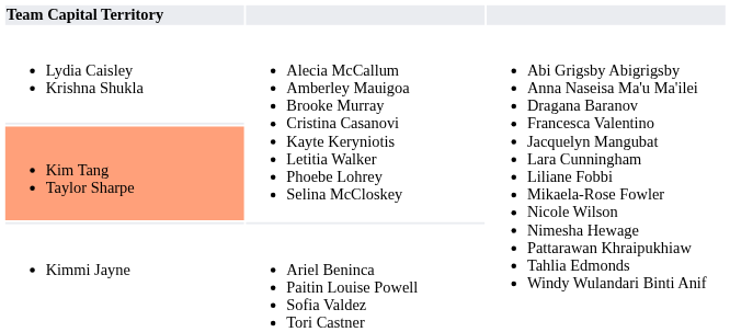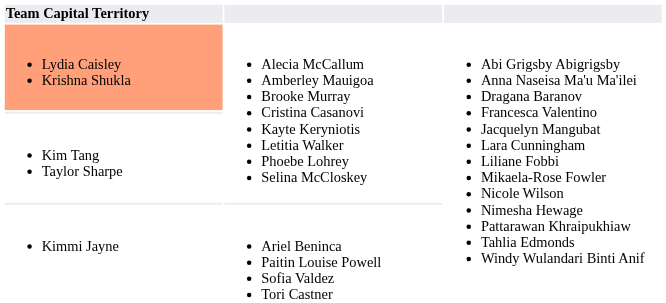Lydia Caisley Krishna Shukla | column 1: no background -> lightsalmon background
Kim Tang Taylor Sharpe | column 1: lightsalmon background -> no background
